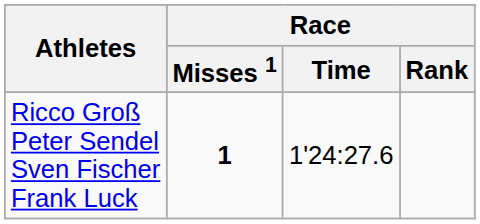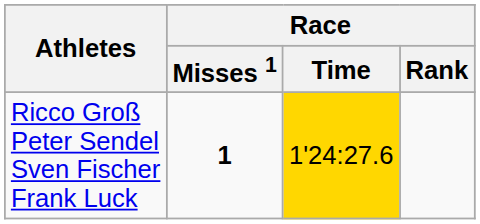Ricco Groß Peter Sendel Sven Fischer Frank Luck | Race / Time: no background -> gold background
